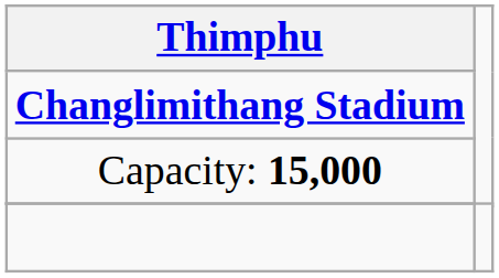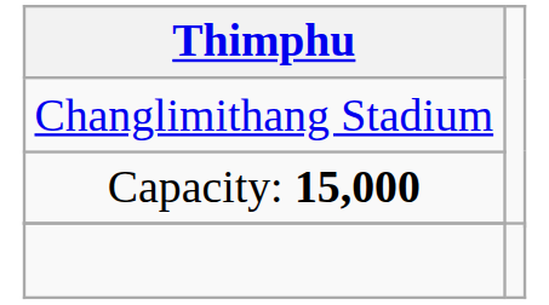row 2 | Thimphu: bold -> normal
